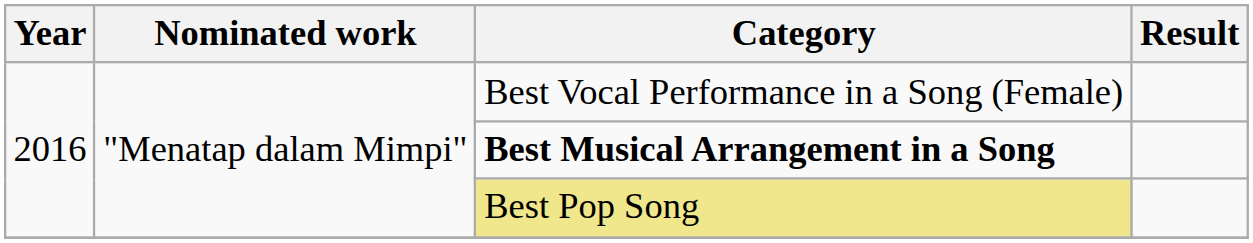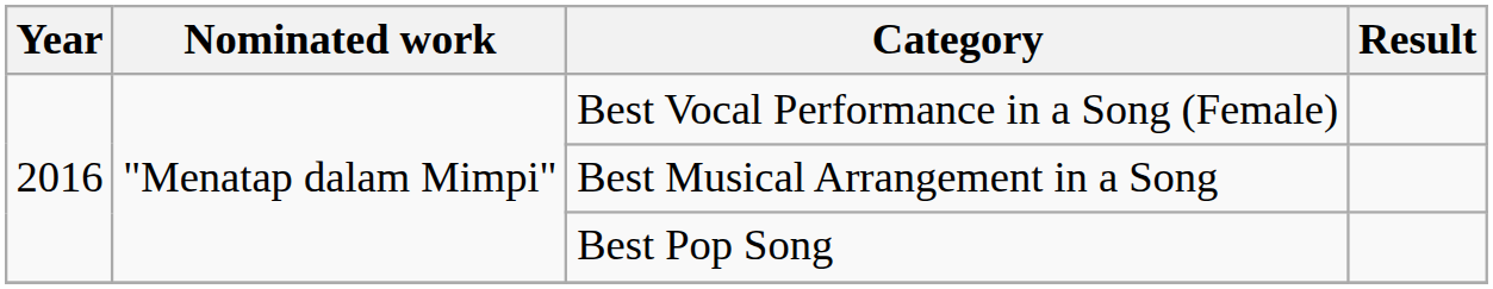Best Musical Arrangement in a Song | Category: bold -> normal
Best Pop Song | Category: khaki background -> no background
